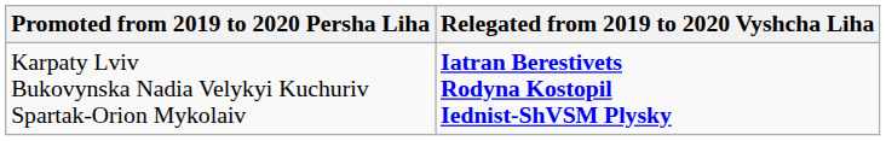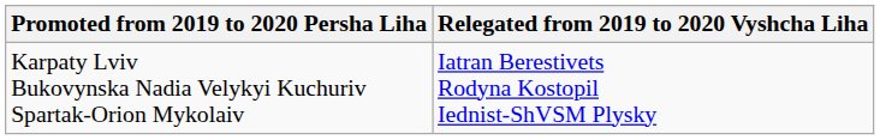row 2 | Relegated from 2019 to 2020 Vyshcha Liha: bold -> normal
